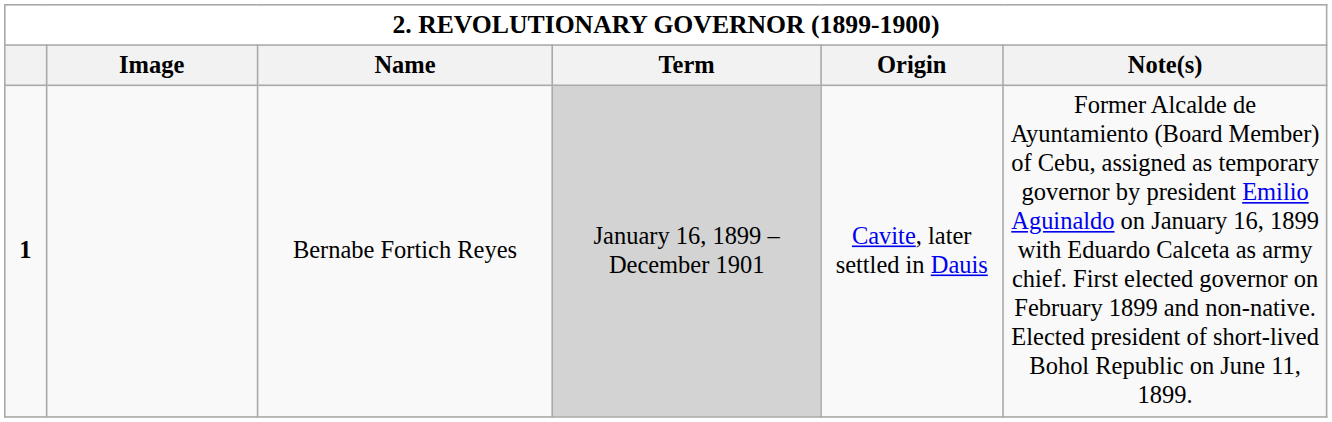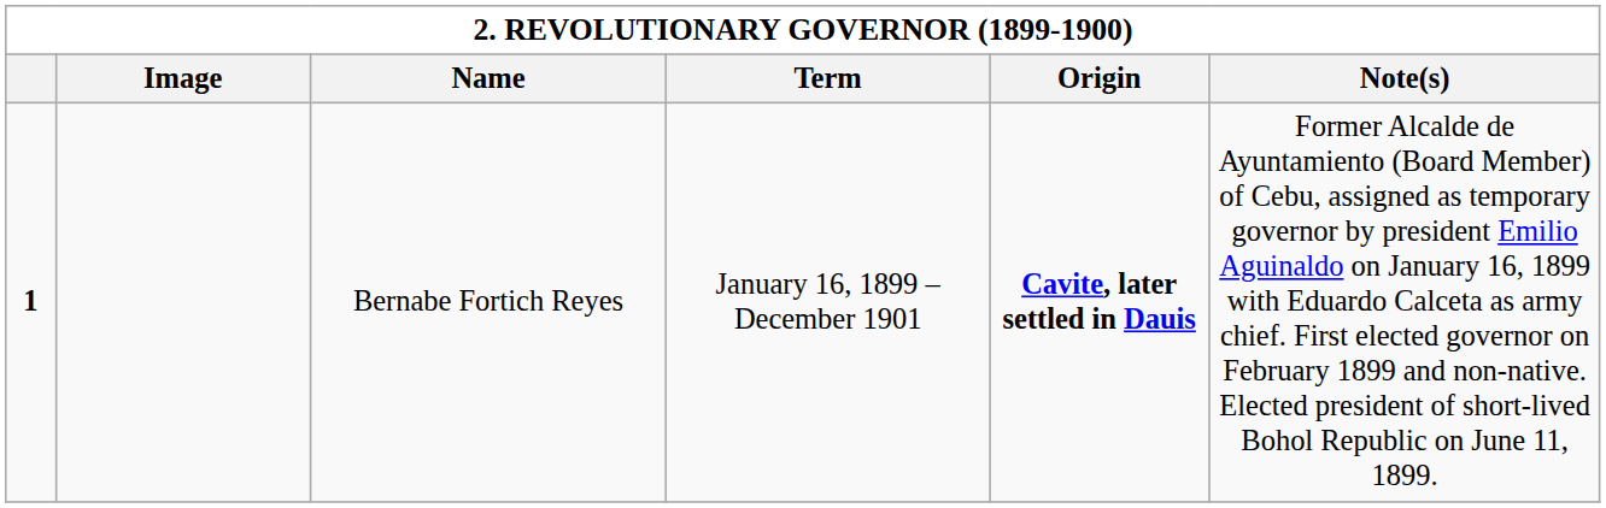Bernabe Fortich Reyes | Term: lightgrey background -> no background
Bernabe Fortich Reyes | Origin: normal -> bold
